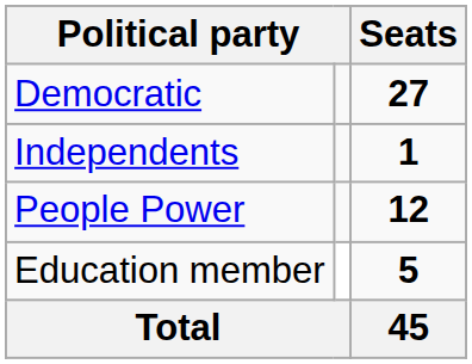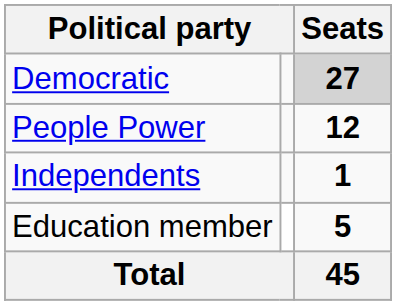Democratic | Seats: no background -> lightgrey background
rows swapped: People Power <-> Independents
